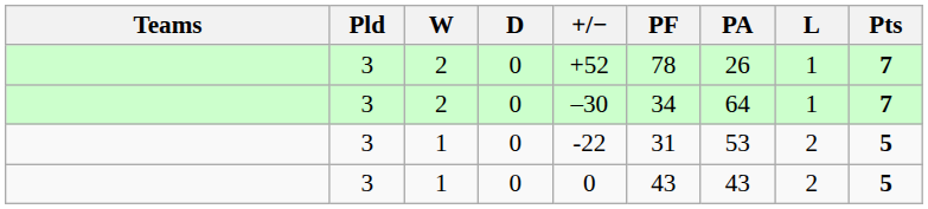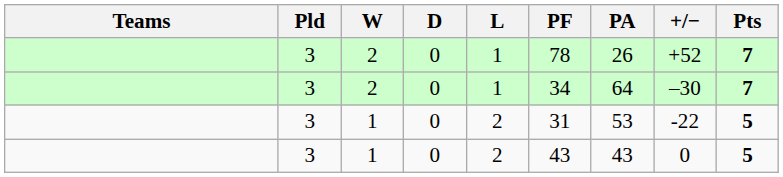columns swapped: L <-> +/−
